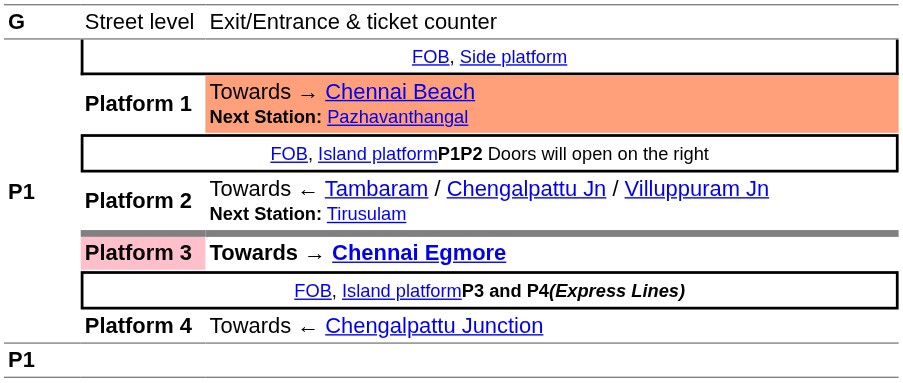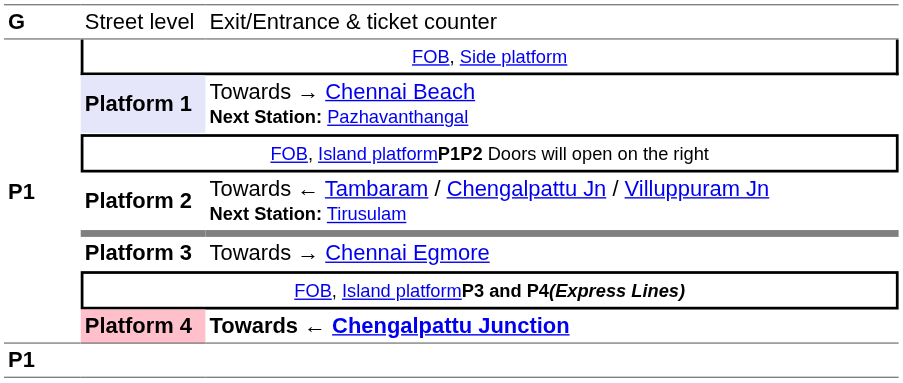Platform 1 | column 2: no background -> lavender background
Platform 1 | column 3: lightsalmon background -> no background
Platform 3 | column 2: pink background -> no background
Platform 3 | column 3: bold -> normal
Platform 4 | column 2: no background -> pink background
Platform 4 | column 3: normal -> bold
